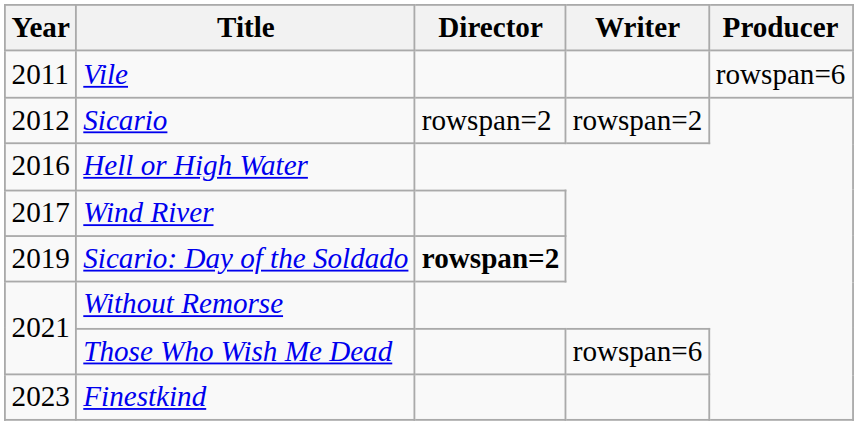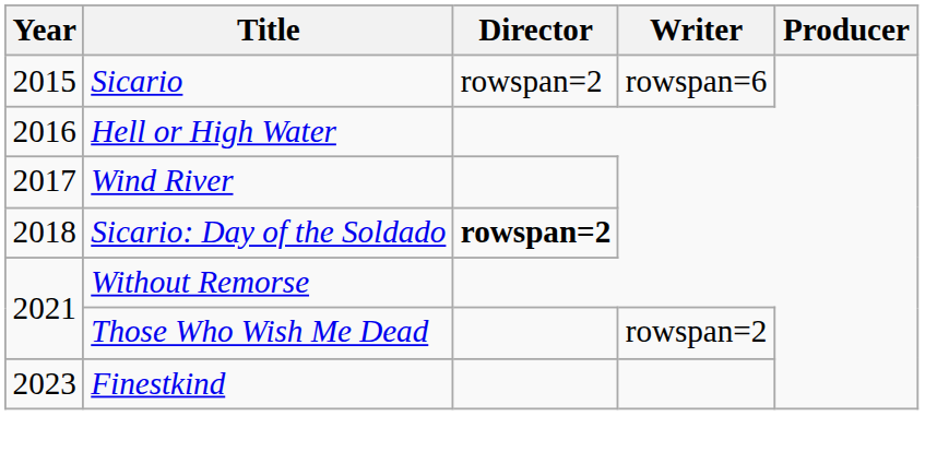- row: 2011 | Vile | rowspan=6
Sicario | Year: 2012 -> 2015
Sicario | Writer: rowspan=2 -> rowspan=6
Sicario: Day of the Soldado | Year: 2019 -> 2018
Those Who Wish Me Dead | Writer: rowspan=6 -> rowspan=2
